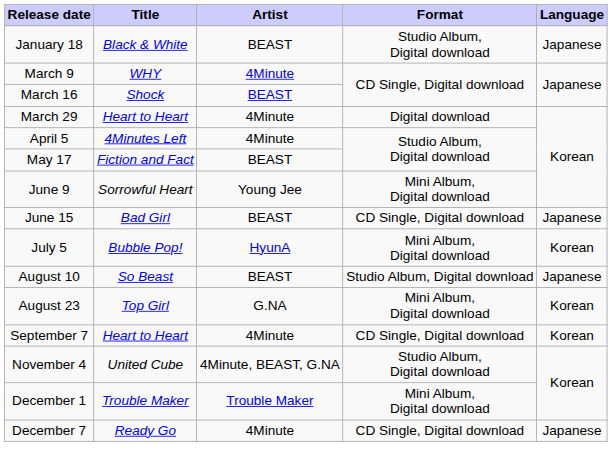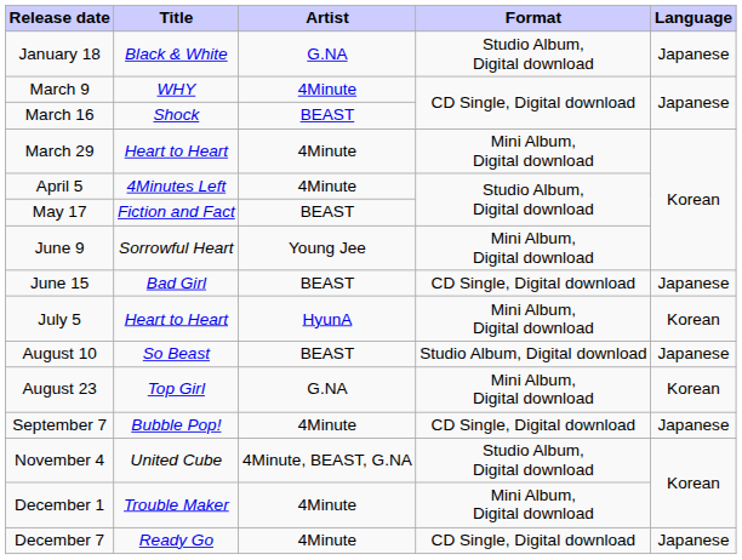January 18 | Artist: BEAST -> G.NA
March 29 | Format: Digital download -> Mini Album, Digital download
July 5 | Title: Bubble Pop! -> Heart to Heart
September 7 | Title: Heart to Heart -> Bubble Pop!
September 7 | Language: Korean -> Japanese
December 1 | Artist: Trouble Maker -> 4Minute
